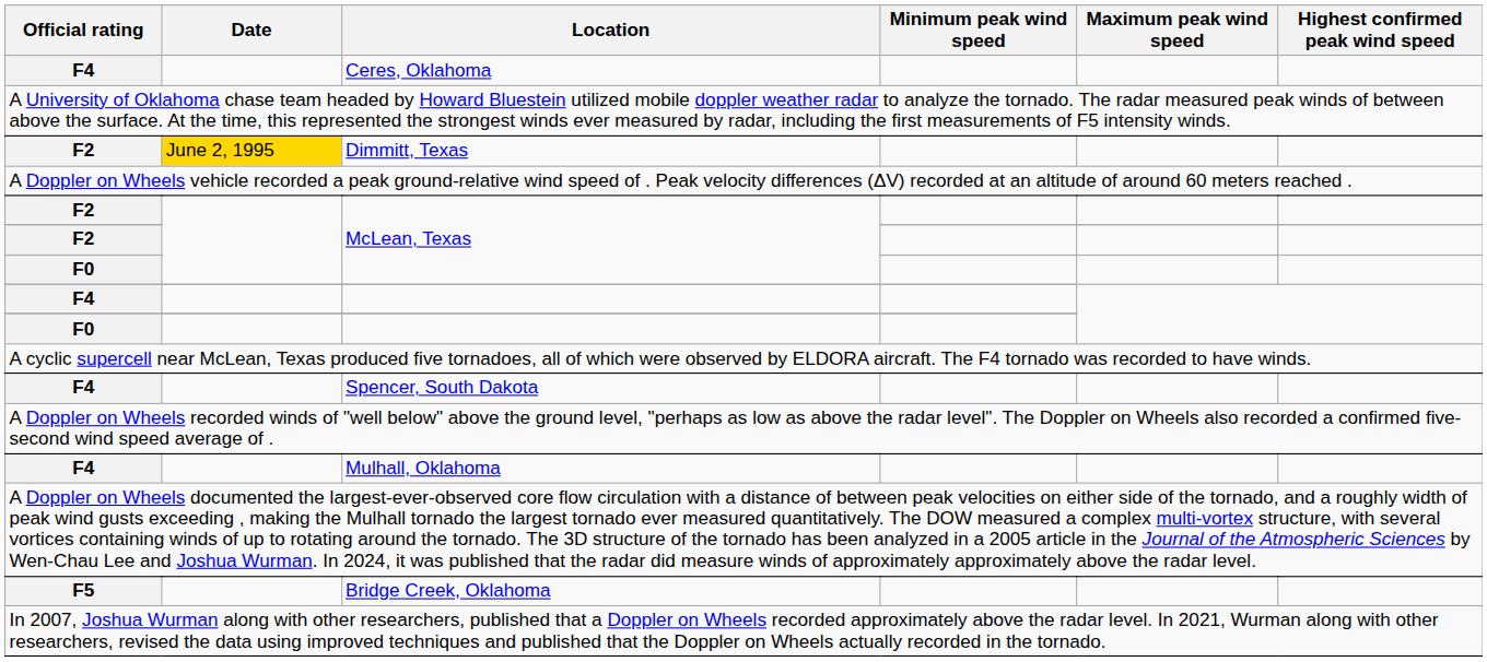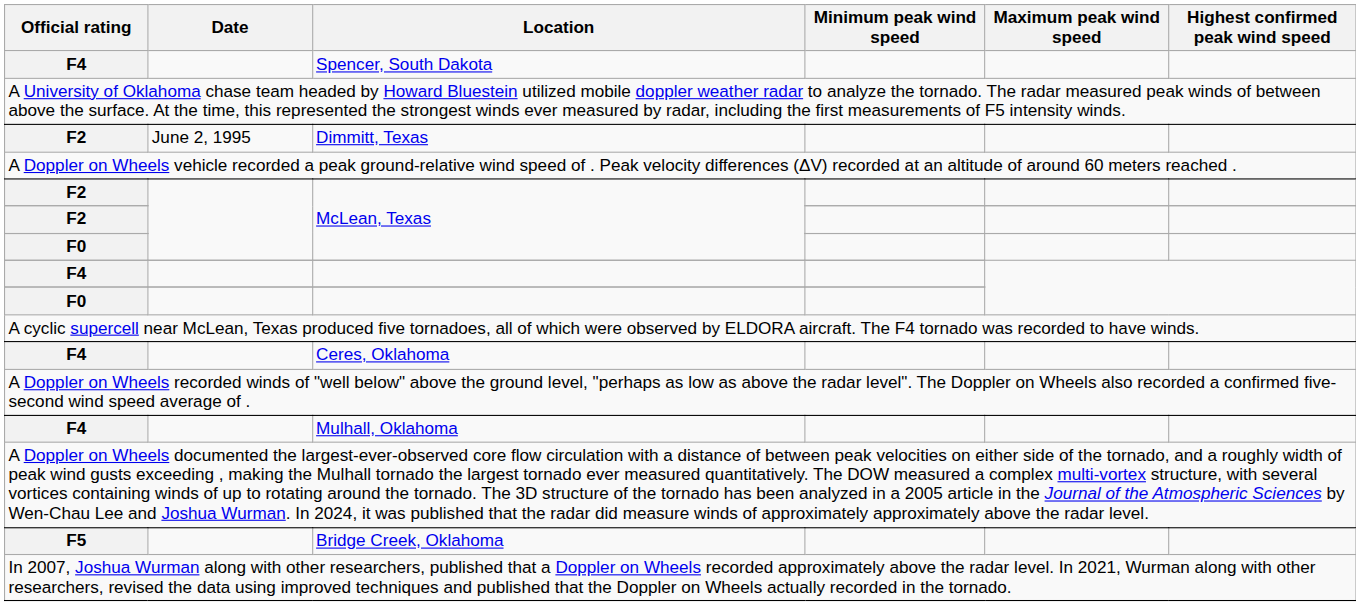rows swapped: Ceres, Oklahoma <-> Spencer, South Dakota
Dimmitt, Texas | Date: gold background -> no background
